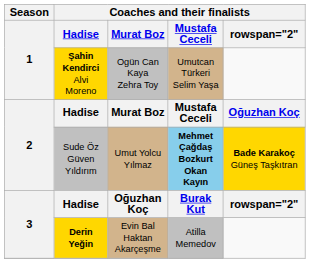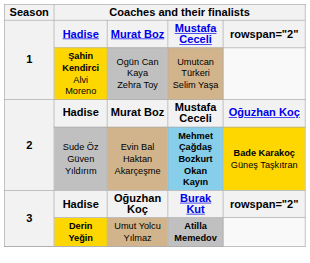Sude Öz Güven Yıldırım | Coaches and their finalists / Murat Boz: Umut Yolcu Yılmaz -> Evin Bal Haktan Akarçeşme
Derin Yeğin | Coaches and their finalists / Murat Boz: Evin Bal Haktan Akarçeşme -> Umut Yolcu Yılmaz
Derin Yeğin | Coaches and their finalists / Mustafa Ceceli: normal -> bold
